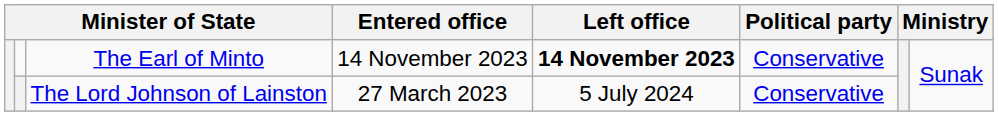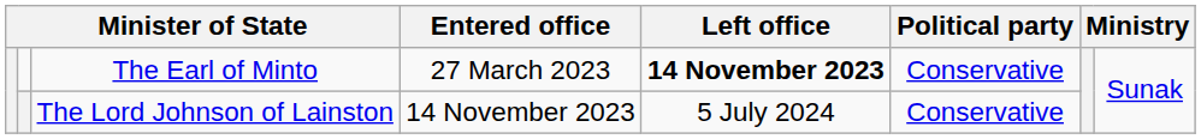The Earl of Minto | Entered office: 14 November 2023 -> 27 March 2023
The Lord Johnson of Lainston | Entered office: 27 March 2023 -> 14 November 2023
